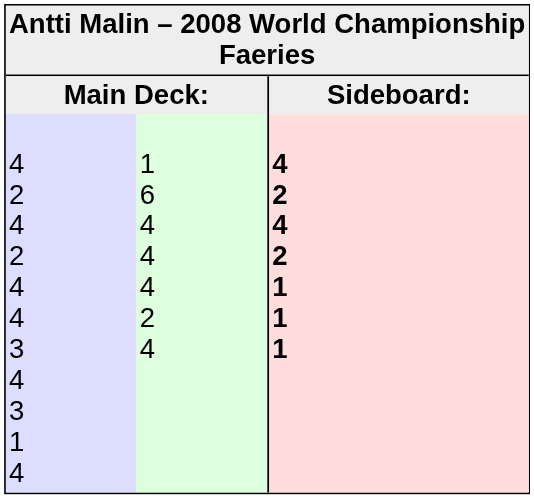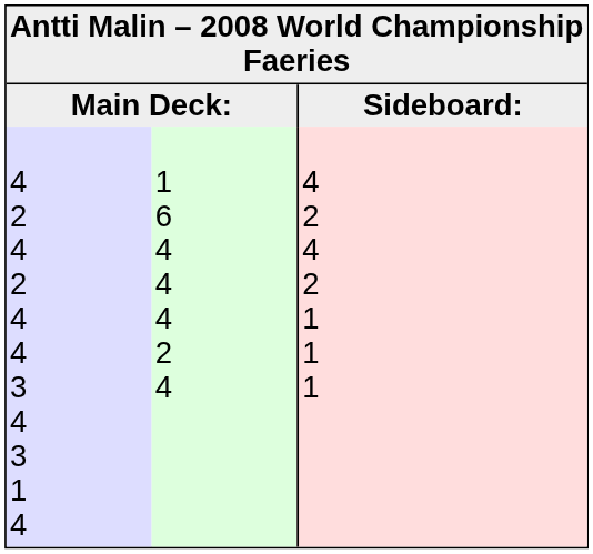4 2 4 2 4 4 3 4 3 1 4 | Sideboard:: bold -> normal
